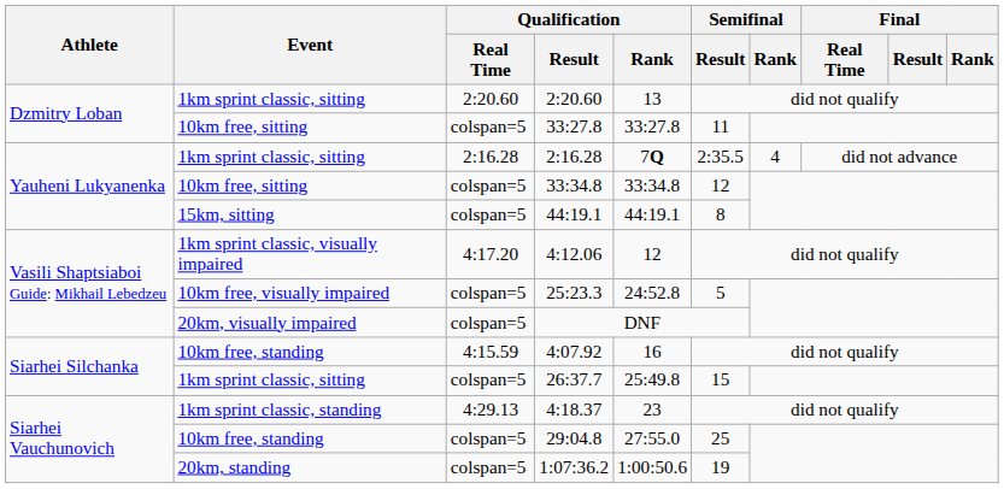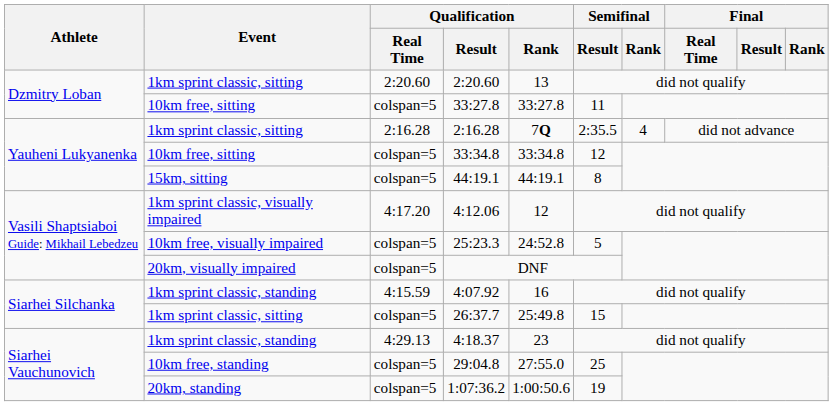4:07.92 | Event: 10km free, standing -> 1km sprint classic, standing
